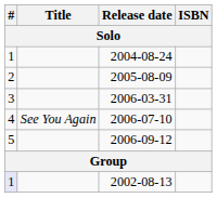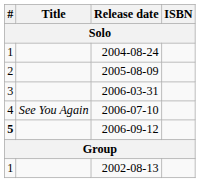2006-09-12 | #: normal -> bold
2002-08-13 | #: lavender background -> no background
